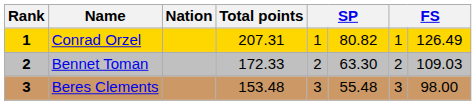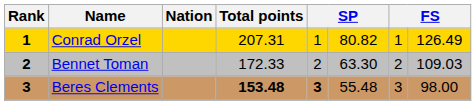Beres Clements | Total points: normal -> bold
Beres Clements | column 5: normal -> bold
